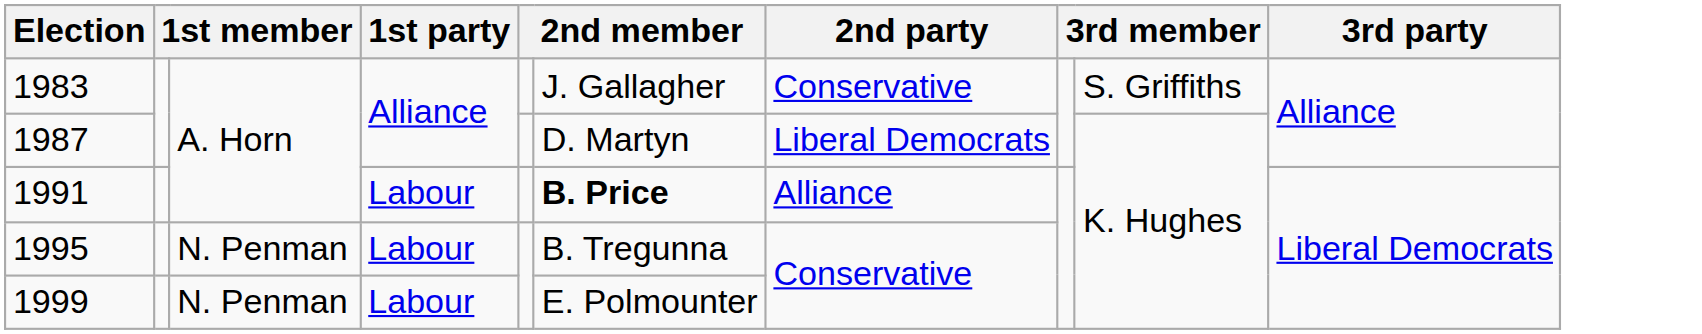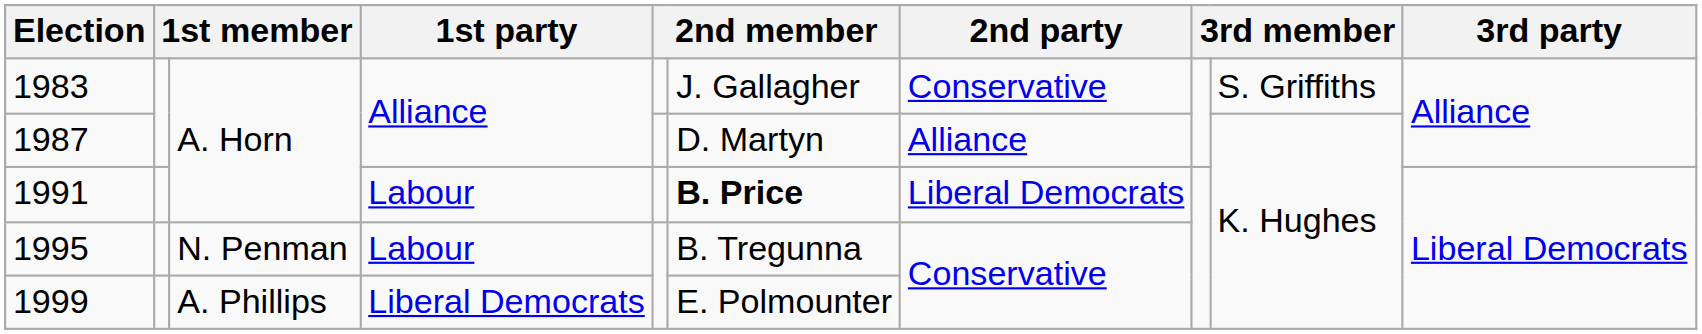1987 | 2nd party: Liberal Democrats -> Alliance
1991 | 2nd party: Alliance -> Liberal Democrats
1999 | column 3: N. Penman -> A. Phillips
1999 | 1st party: Labour -> Liberal Democrats
